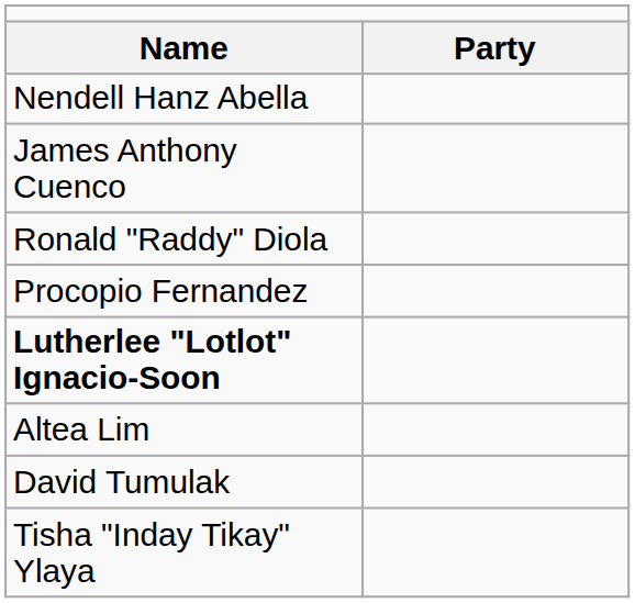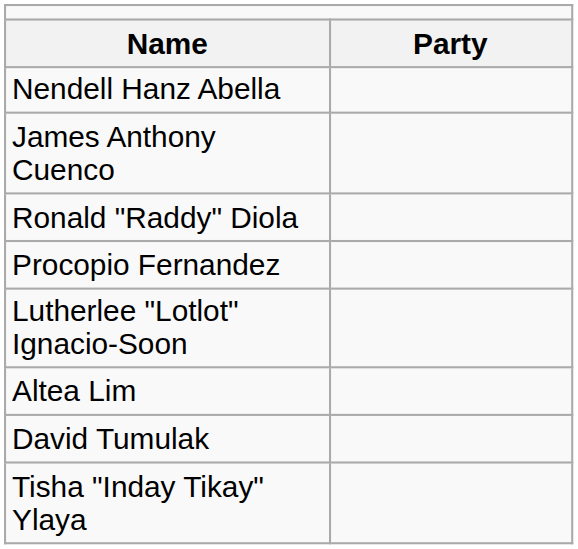Lutherlee "Lotlot" Ignacio-Soon | column 1: bold -> normal
